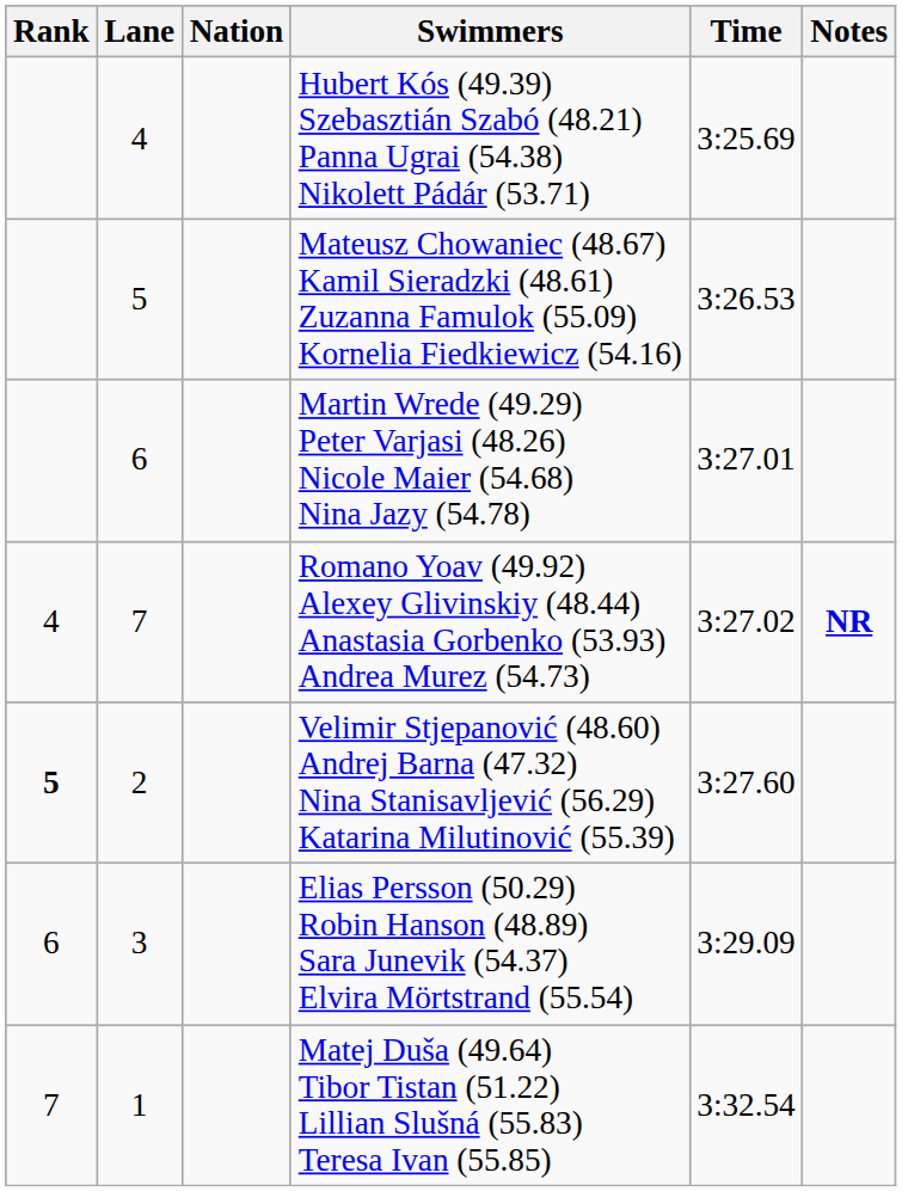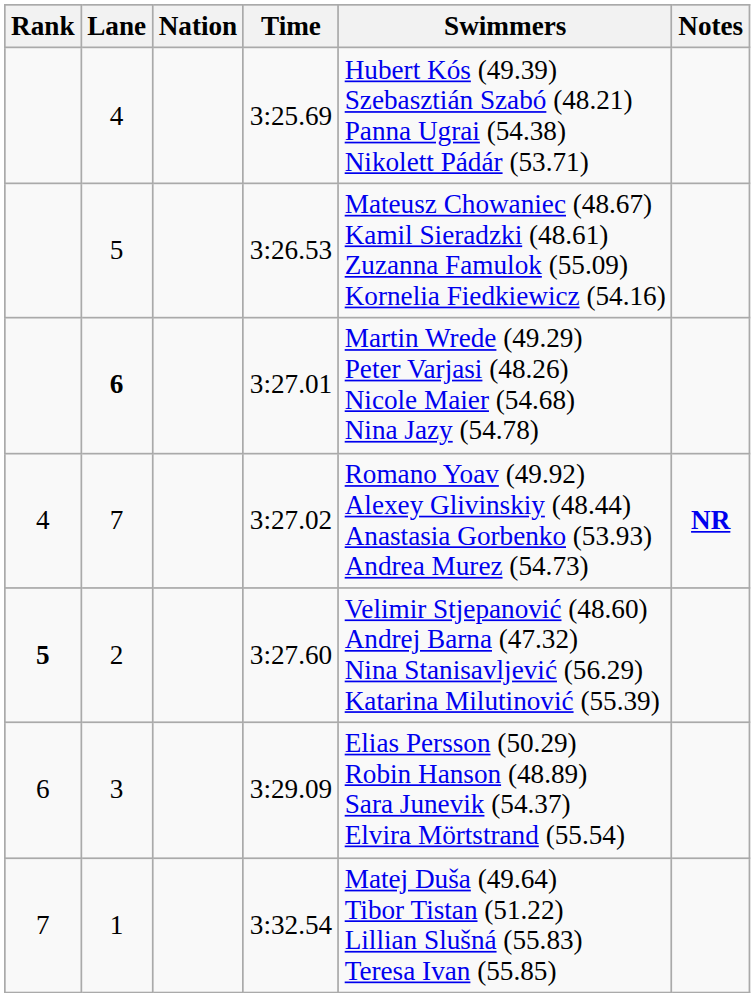columns swapped: Swimmers <-> Time
row 4 | Lane: normal -> bold
